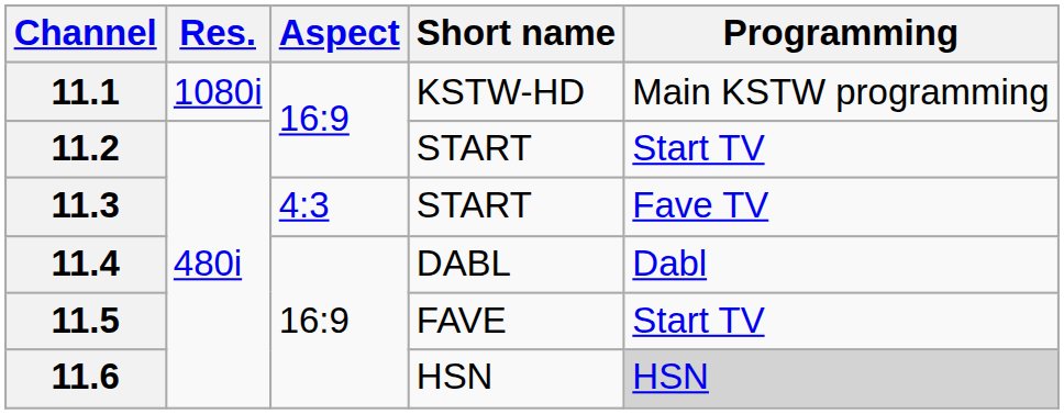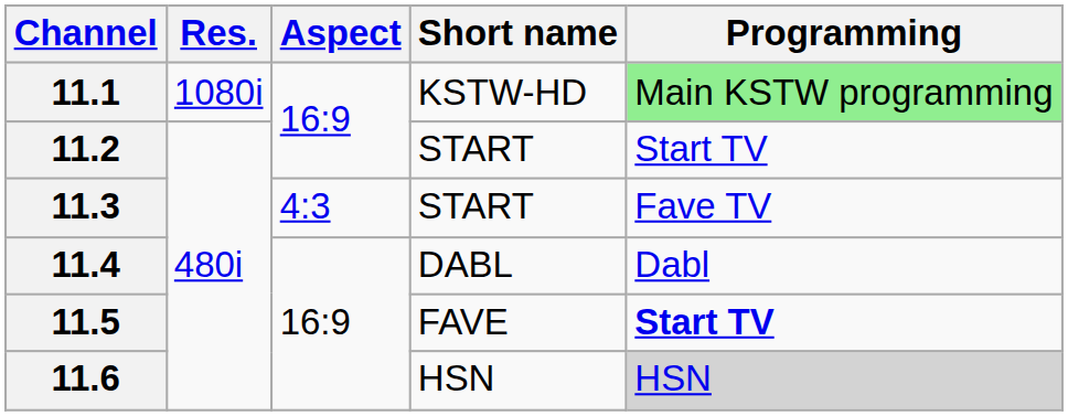11.1 | Programming: no background -> lightgreen background
11.5 | Programming: normal -> bold
